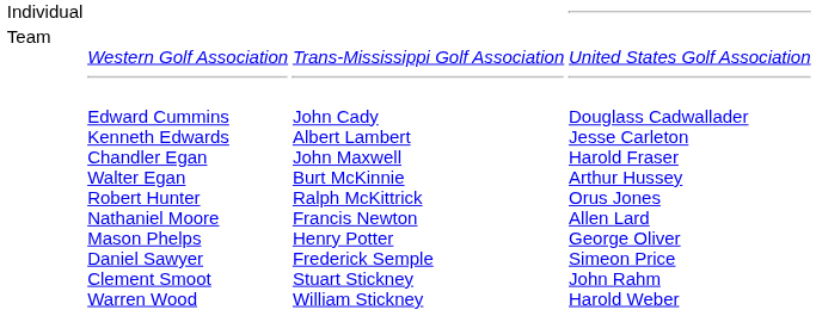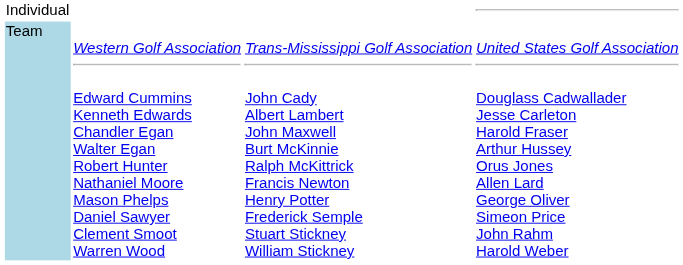Team | column 1: no background -> lightblue background
